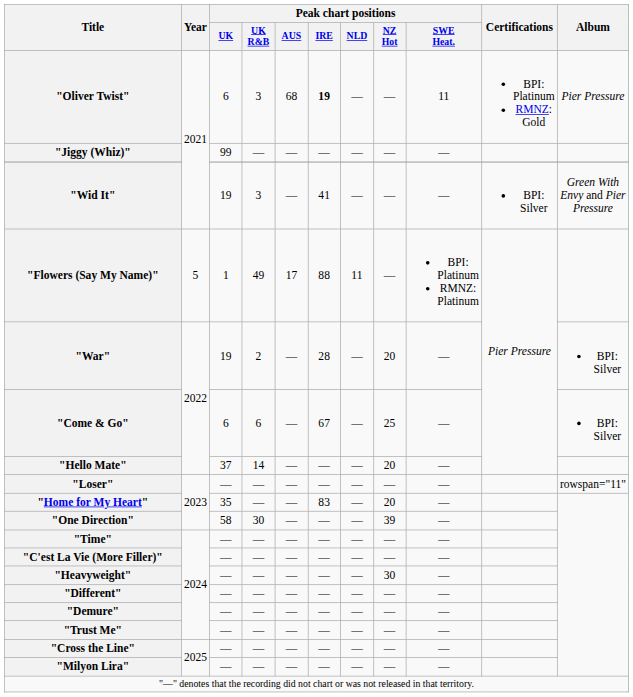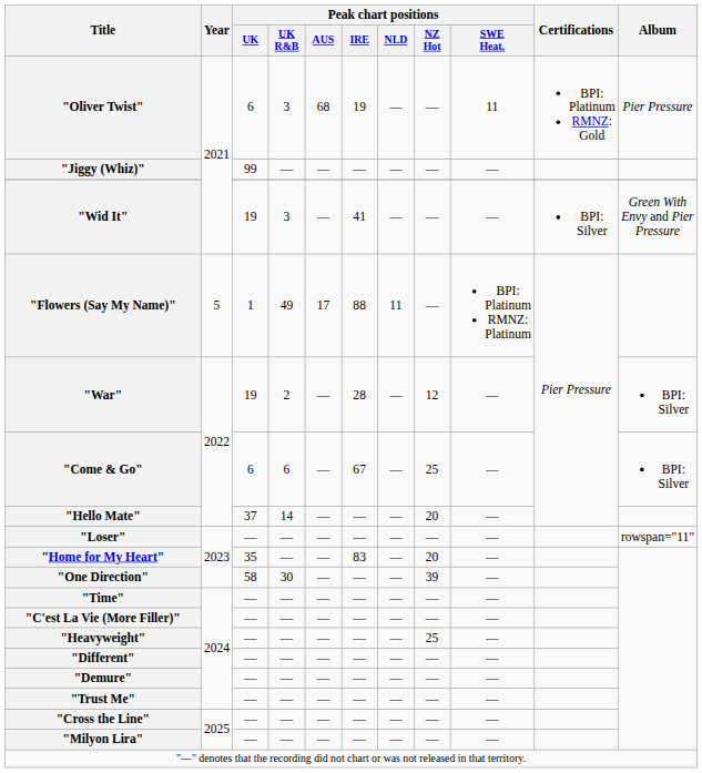"Oliver Twist" | Peak chart positions / IRE: bold -> normal
"War" | Peak chart positions / NZ Hot: 20 -> 12
"Heavyweight" | Peak chart positions / NZ Hot: 30 -> 25
